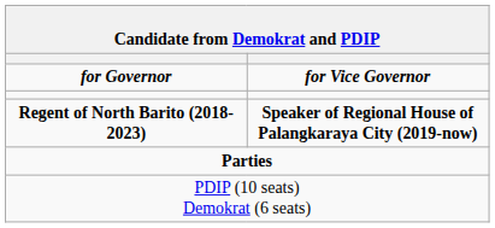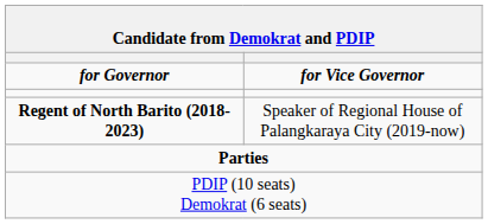row 5 | column 2: bold -> normal
